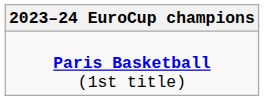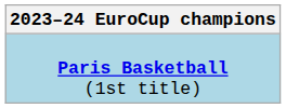row 2 | column 1: no background -> lightblue background
